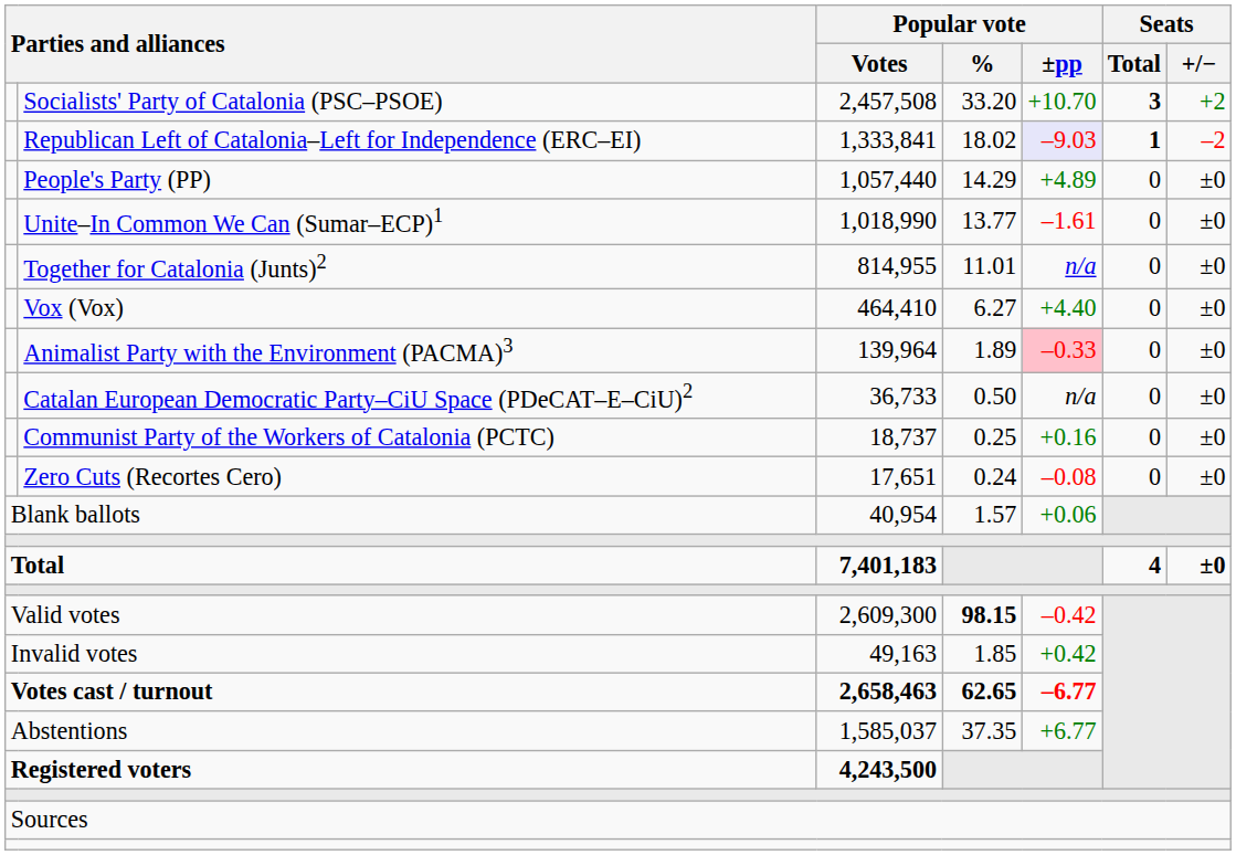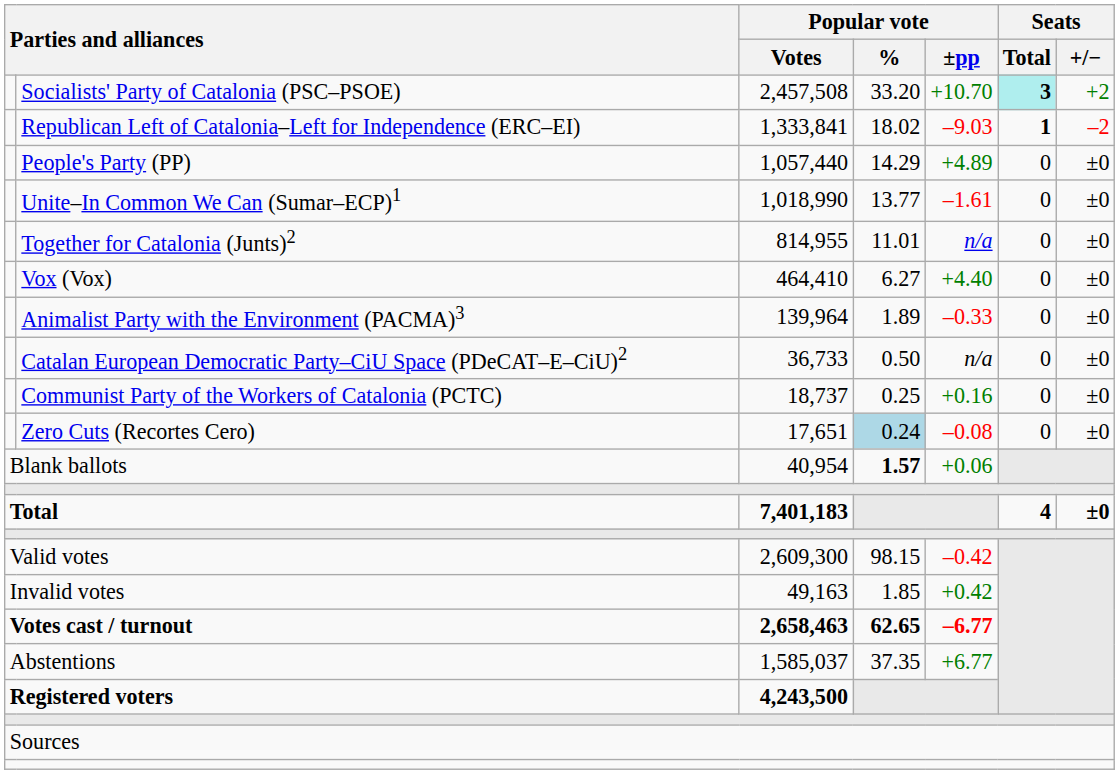Socialists' Party of Catalonia (PSC–PSOE) | Seats / Total: no background -> paleturquoise background
Republican Left of Catalonia–Left for Independence (ERC–EI) | Popular vote / ±pp: lavender background -> no background
Animalist Party with the Environment (PACMA)3 | Popular vote / ±pp: pink background -> no background
Zero Cuts (Recortes Cero) | Popular vote / %: no background -> lightblue background
Blank ballots | Popular vote / %: normal -> bold
Valid votes | Popular vote / %: bold -> normal
